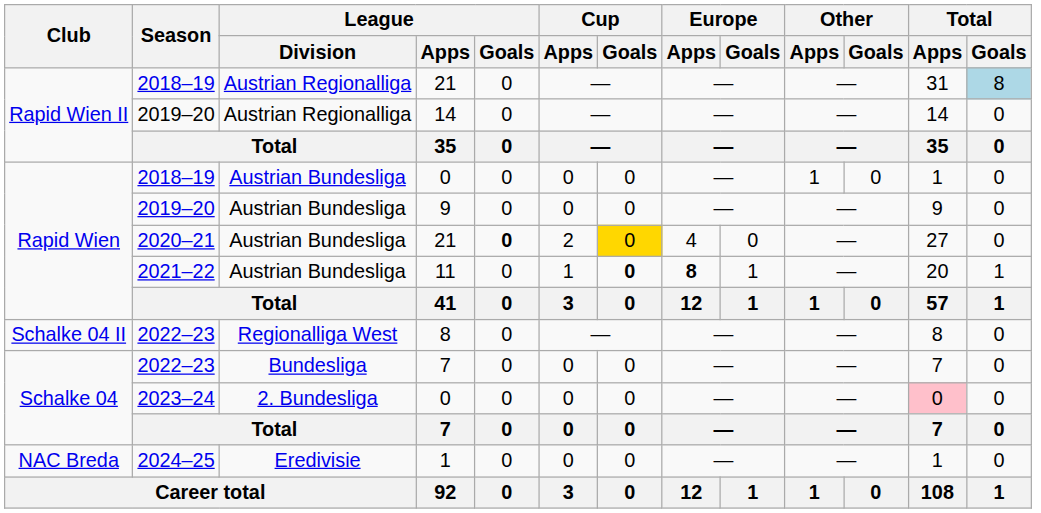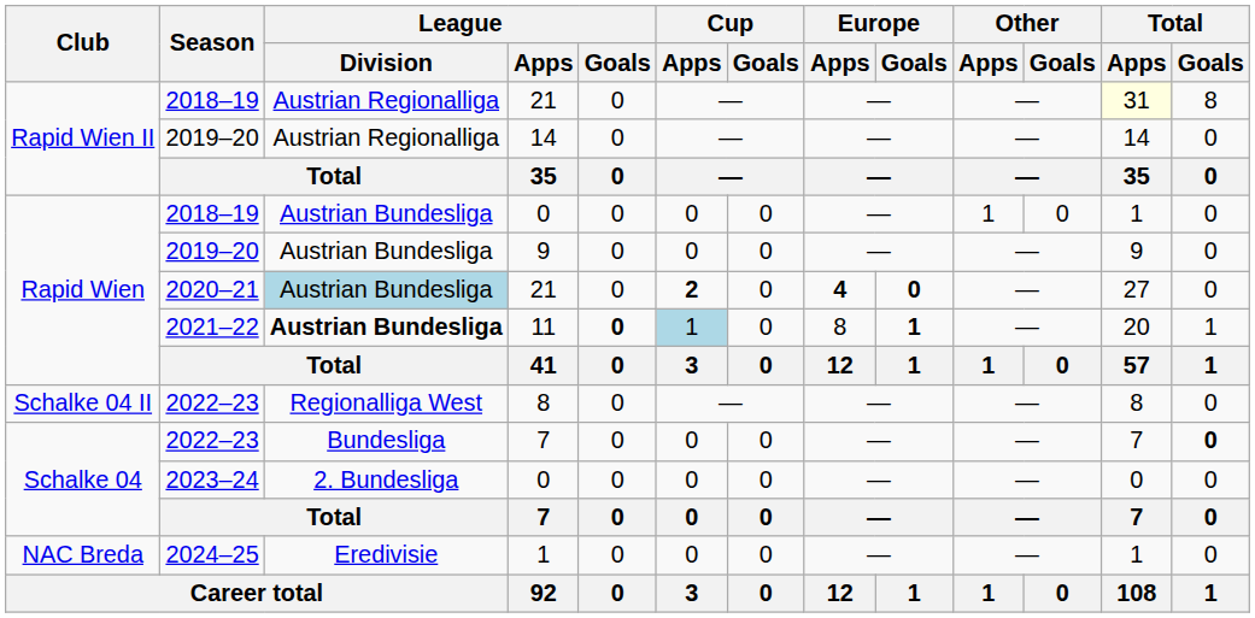2018–19 / 21 | Total / Apps: no background -> lightyellow background
2018–19 / 21 | Total / Goals: lightblue background -> no background
2020–21 / 21 | League / Division: no background -> lightblue background
2020–21 / 21 | League / Goals: bold -> normal
2020–21 / 21 | Cup / Apps: normal -> bold
2020–21 / 21 | Cup / Goals: gold background -> no background
2020–21 / 21 | Europe / Apps: normal -> bold
2020–21 / 21 | Europe / Goals: normal -> bold
11 | League / Division: normal -> bold
11 | League / Goals: normal -> bold
11 | Cup / Apps: no background -> lightblue background
11 | Cup / Goals: bold -> normal
11 | Europe / Apps: bold -> normal
11 | Europe / Goals: normal -> bold
2022–23 / 7 | Total / Goals: normal -> bold
2023–24 / 0 | Total / Apps: pink background -> no background
